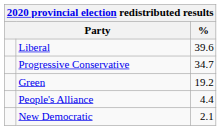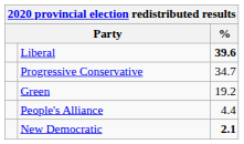Liberal | %: normal -> bold
New Democratic | %: normal -> bold
